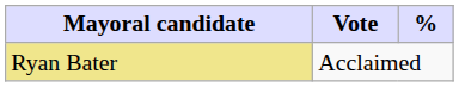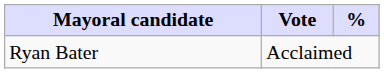Ryan Bater | Mayoral candidate: khaki background -> no background
